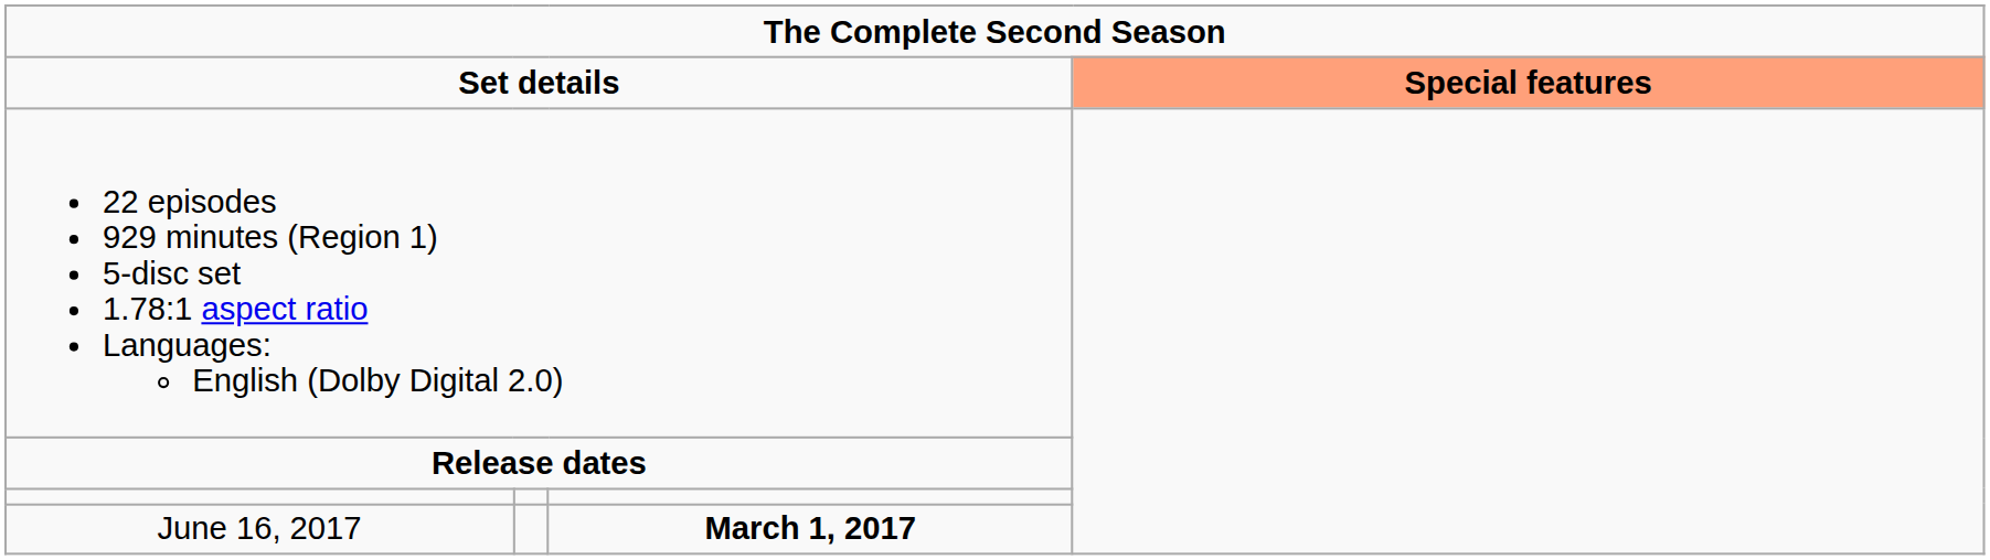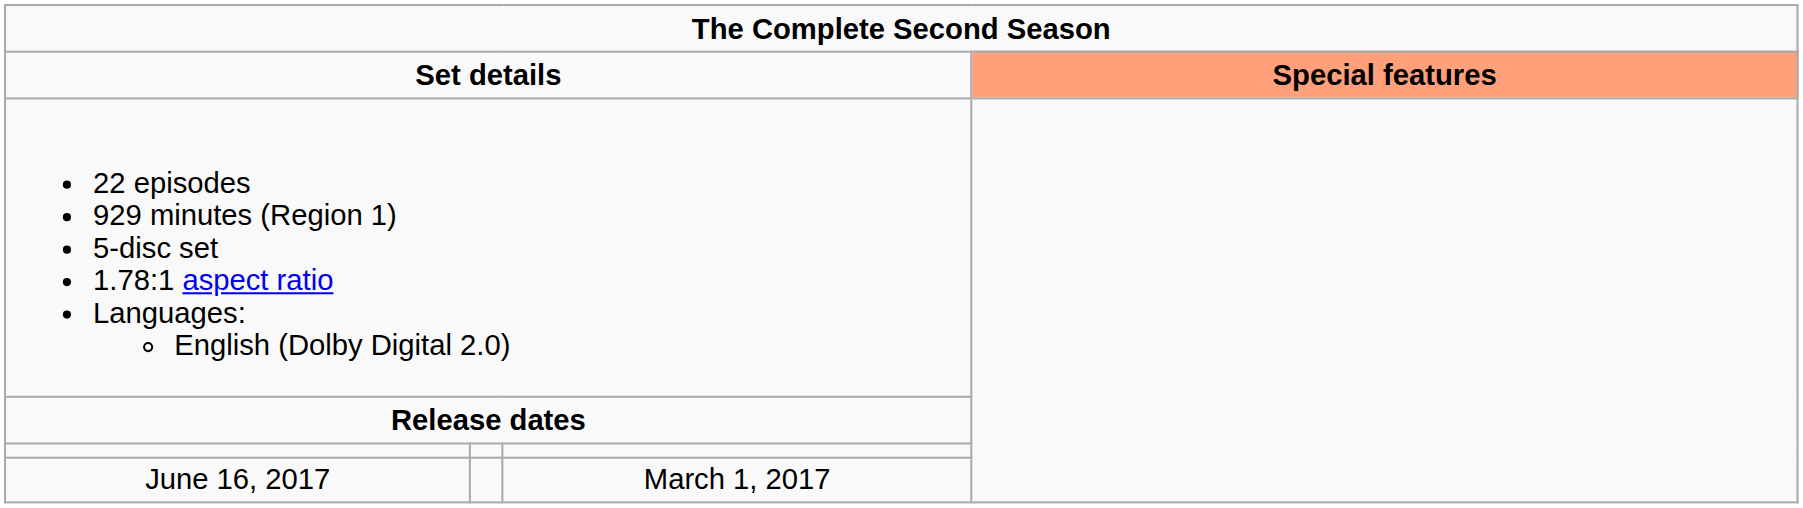June 16, 2017 | column 3: bold -> normal
